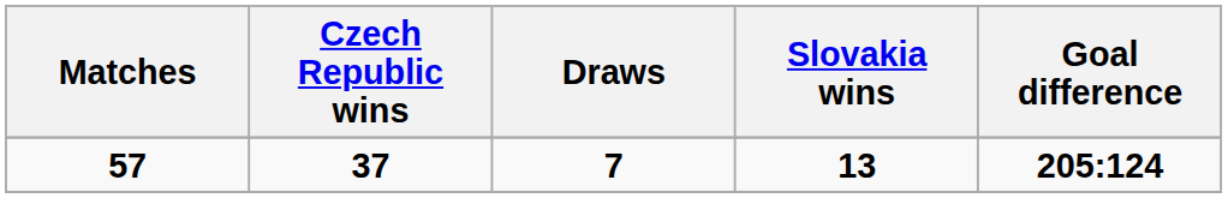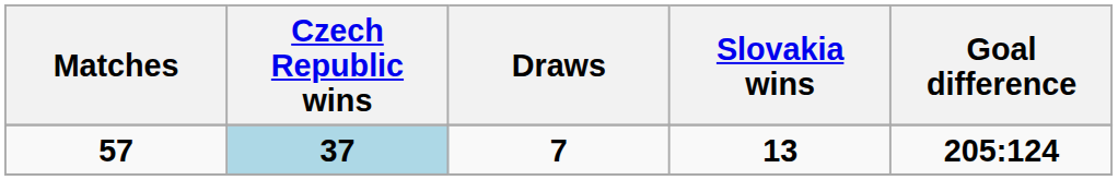57 | Czech Republic wins: no background -> lightblue background
